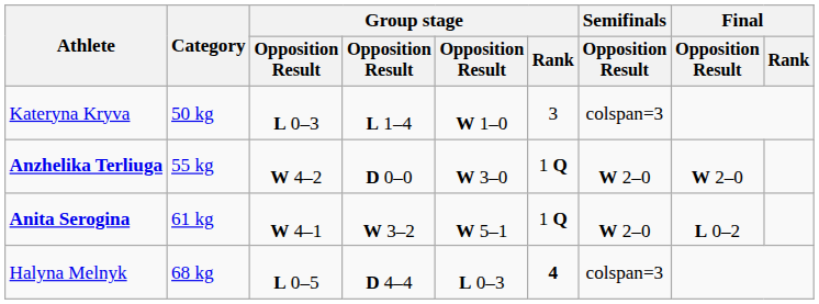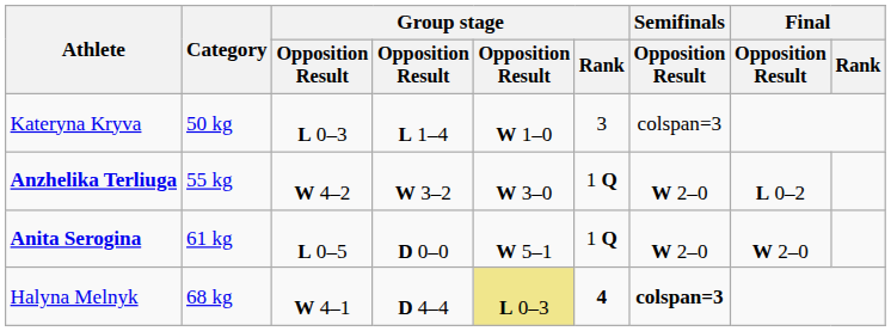Anzhelika Terliuga | column 4: D 0–0 -> W 3–2
Anzhelika Terliuga | Final / Opposition Result: W 2–0 -> L 0–2
Anita Serogina | column 3: W 4–1 -> L 0–5
Anita Serogina | column 4: W 3–2 -> D 0–0
Anita Serogina | Final / Opposition Result: L 0–2 -> W 2–0
Halyna Melnyk | column 3: L 0–5 -> W 4–1
Halyna Melnyk | column 5: no background -> khaki background
Halyna Melnyk | Semifinals / Opposition Result: normal -> bold
